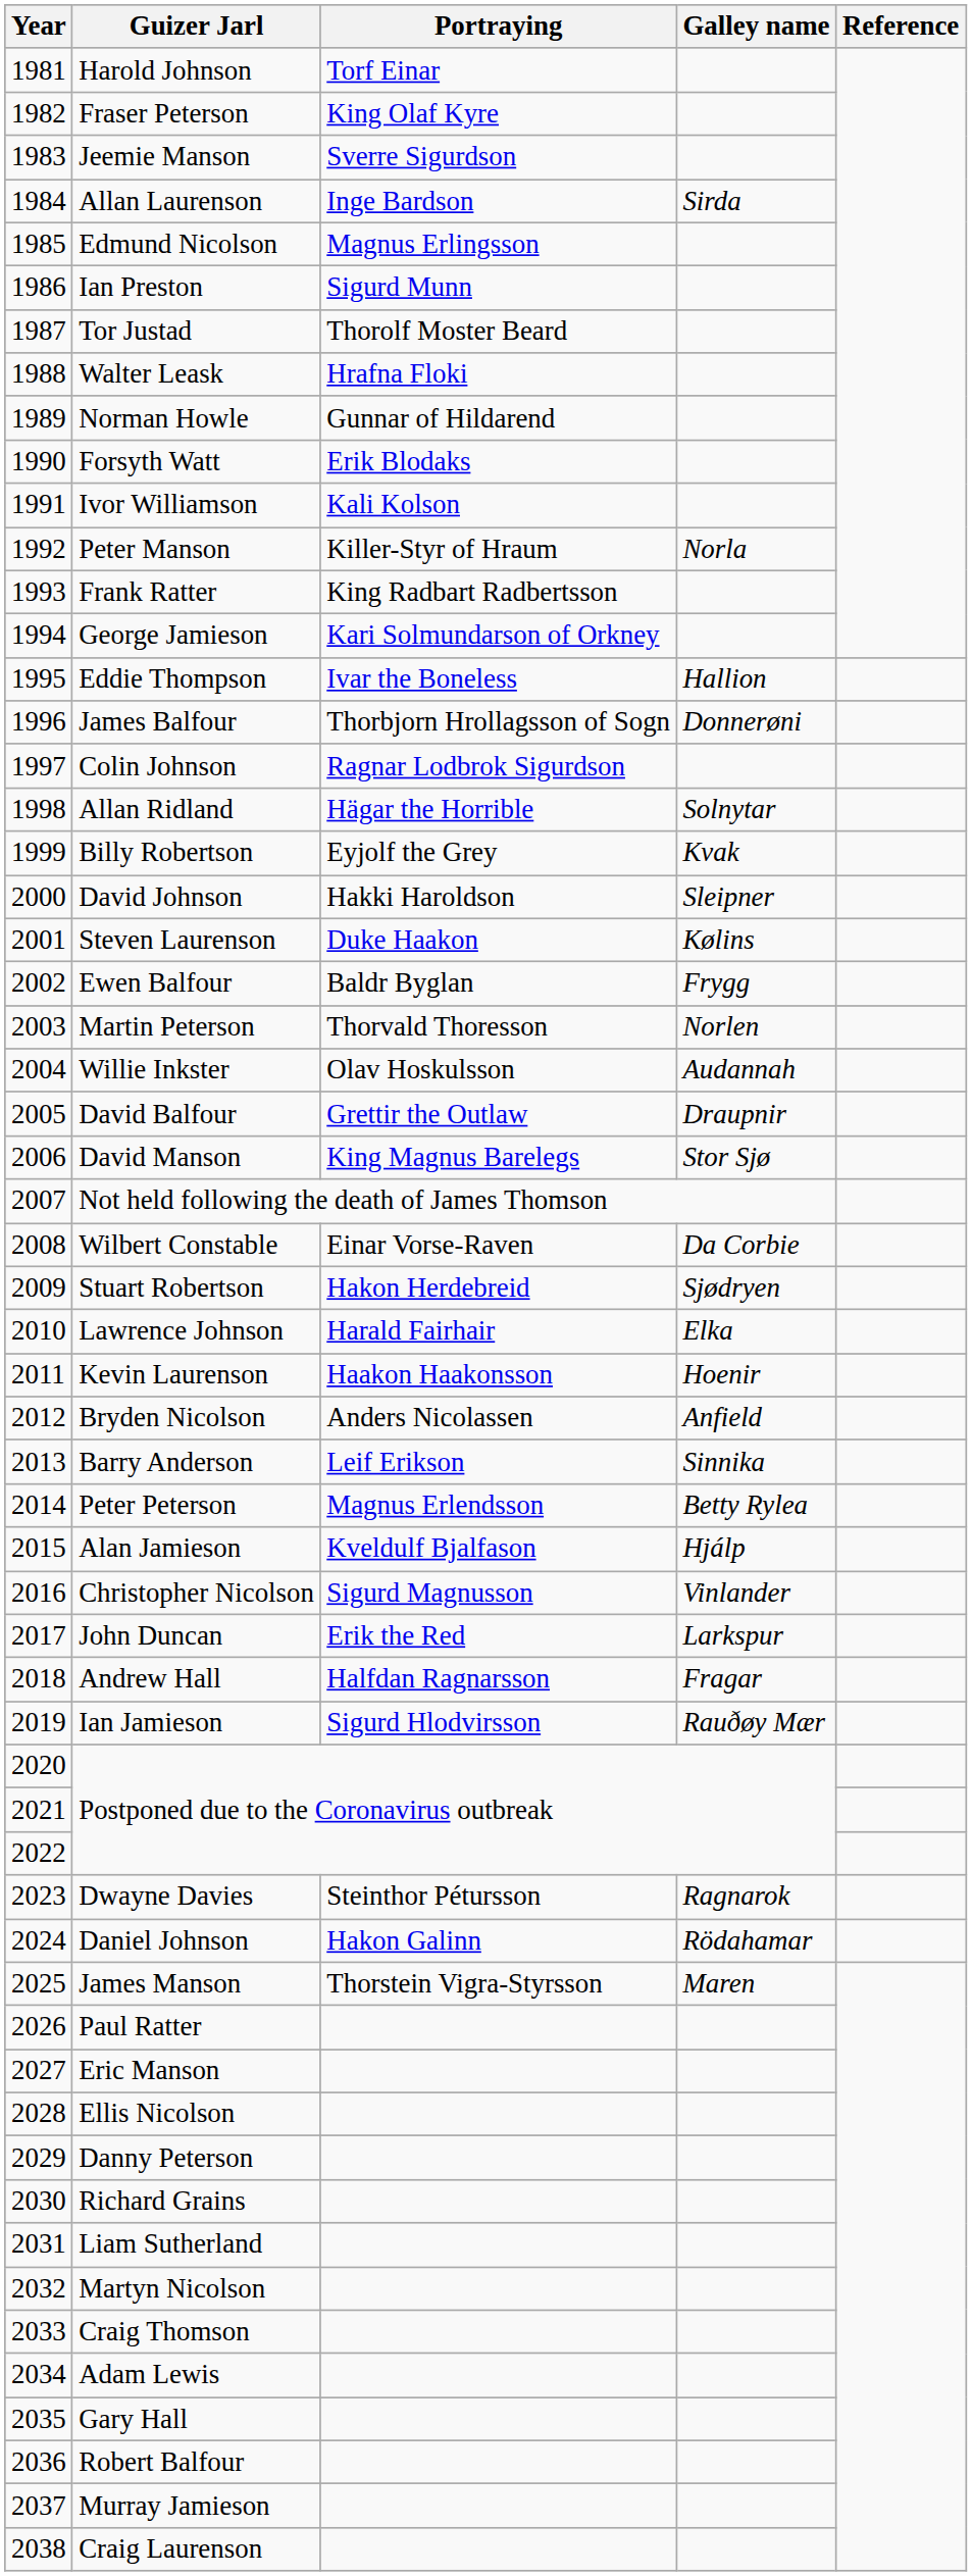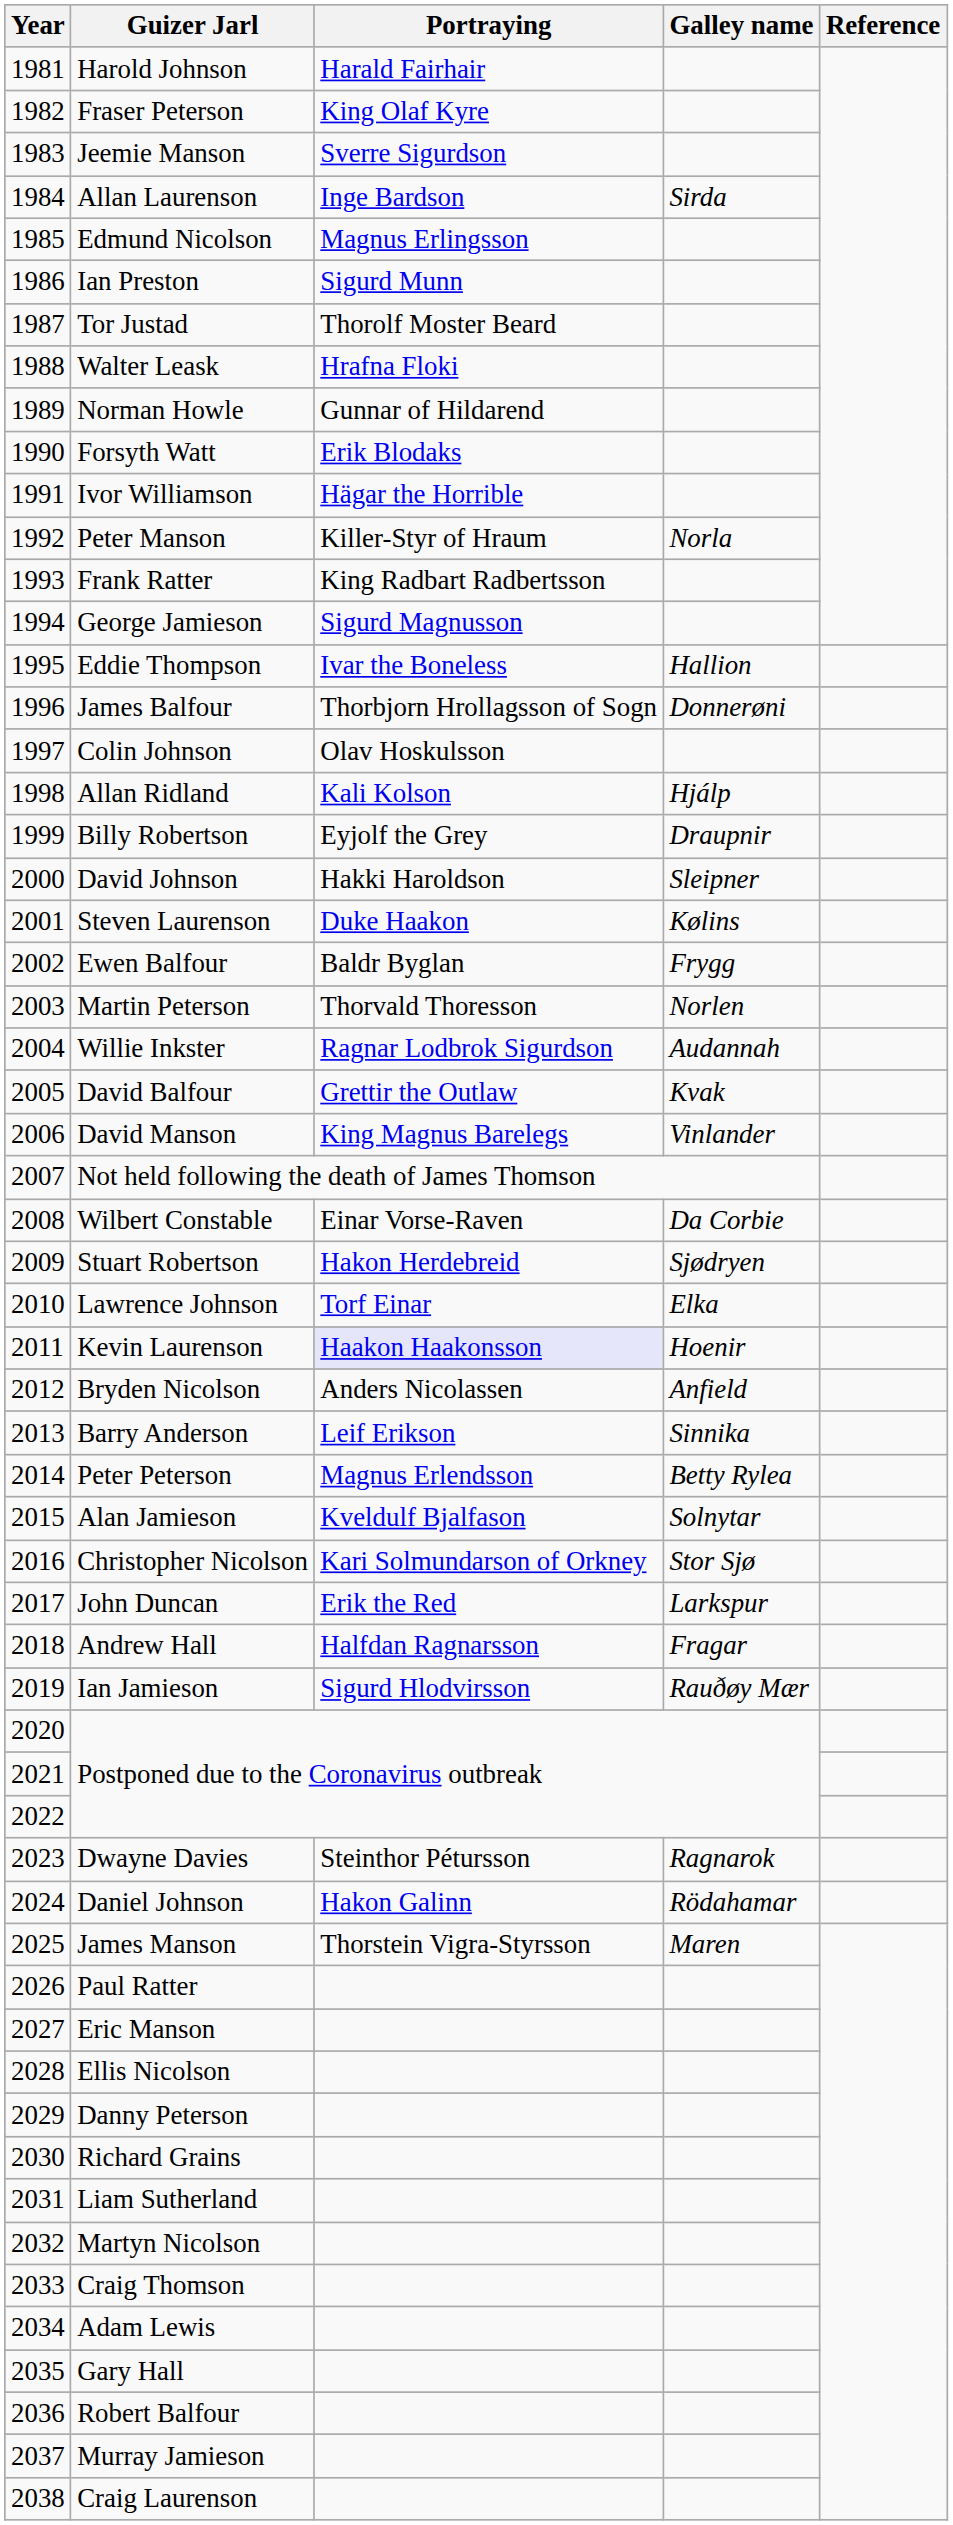Harold Johnson | Portraying: Torf Einar -> Harald Fairhair
Ivor Williamson | Portraying: Kali Kolson -> Hägar the Horrible
George Jamieson | Portraying: Kari Solmundarson of Orkney -> Sigurd Magnusson
Colin Johnson | Portraying: Ragnar Lodbrok Sigurdson -> Olav Hoskulsson
Allan Ridland | Portraying: Hägar the Horrible -> Kali Kolson
Allan Ridland | Galley name: Solnytar -> Hjálp
Billy Robertson | Galley name: Kvak -> Draupnir
Willie Inkster | Portraying: Olav Hoskulsson -> Ragnar Lodbrok Sigurdson
David Balfour | Galley name: Draupnir -> Kvak
David Manson | Galley name: Stor Sjø -> Vinlander
Lawrence Johnson | Portraying: Harald Fairhair -> Torf Einar
Kevin Laurenson | Portraying: no background -> lavender background
Alan Jamieson | Galley name: Hjálp -> Solnytar
Christopher Nicolson | Portraying: Sigurd Magnusson -> Kari Solmundarson of Orkney
Christopher Nicolson | Galley name: Vinlander -> Stor Sjø
